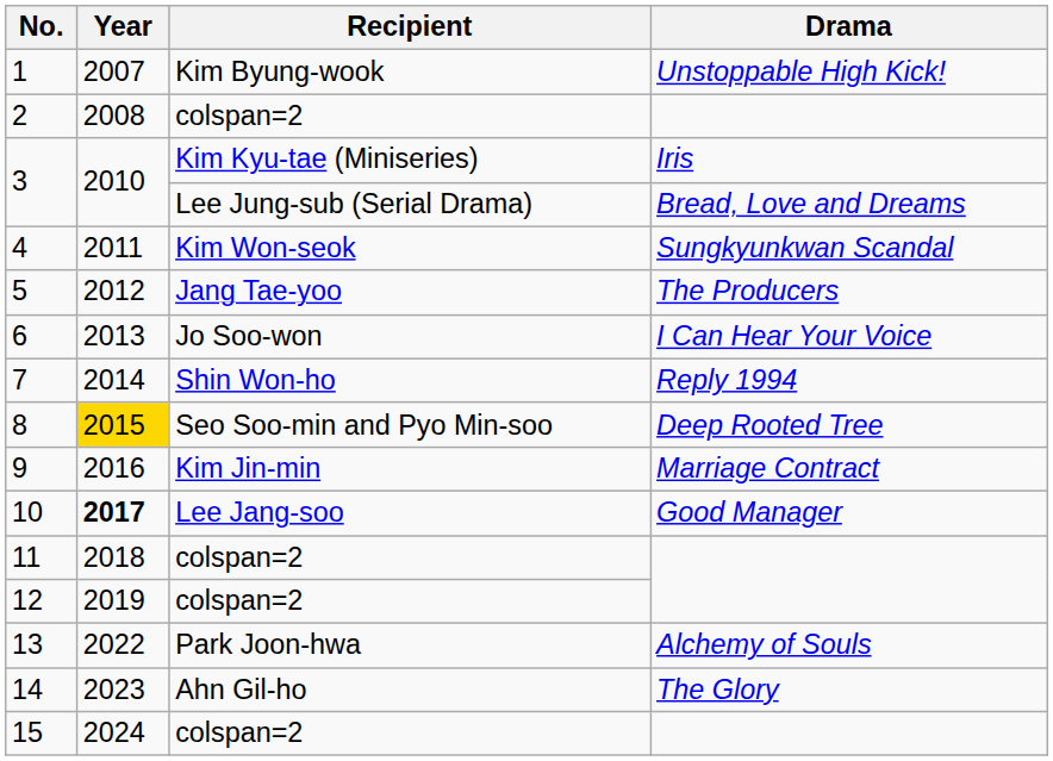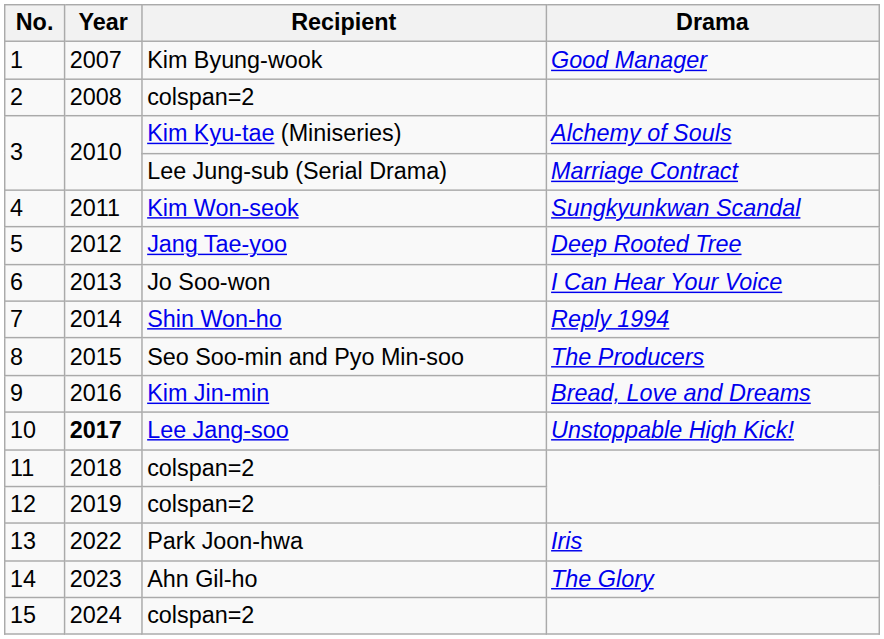1 | Drama: Unstoppable High Kick! -> Good Manager
3 / Kim Kyu-tae (Miniseries) | Drama: Iris -> Alchemy of Souls
3 / Lee Jung-sub (Serial Drama) | Drama: Bread, Love and Dreams -> Marriage Contract
5 | Drama: The Producers -> Deep Rooted Tree
8 | Year: gold background -> no background
8 | Drama: Deep Rooted Tree -> The Producers
9 | Drama: Marriage Contract -> Bread, Love and Dreams
10 | Drama: Good Manager -> Unstoppable High Kick!
13 | Drama: Alchemy of Souls -> Iris
